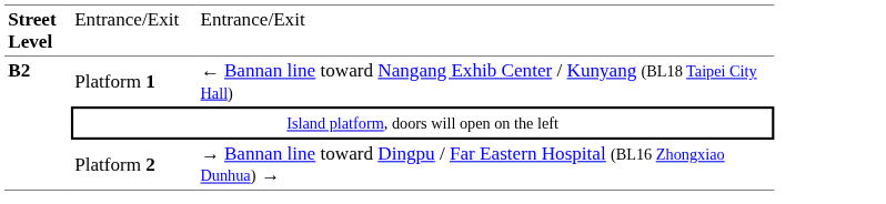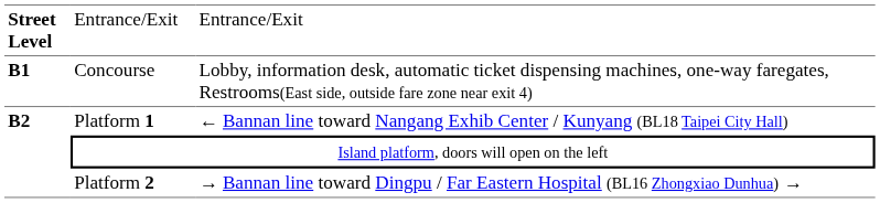+ row: B1 | Concourse | Lobby, information desk, automatic ticket dispensing machines, one-way faregates, Restrooms(East side, outside fare zone near exit 4)
